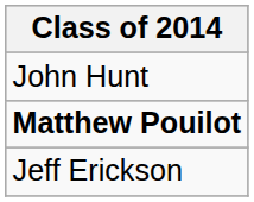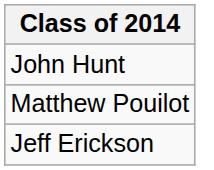row 3 | column 1: bold -> normal
